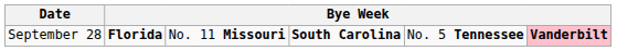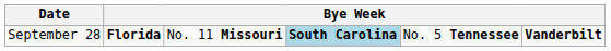September 28 | column 4: no background -> lightblue background
September 28 | column 6: pink background -> no background
